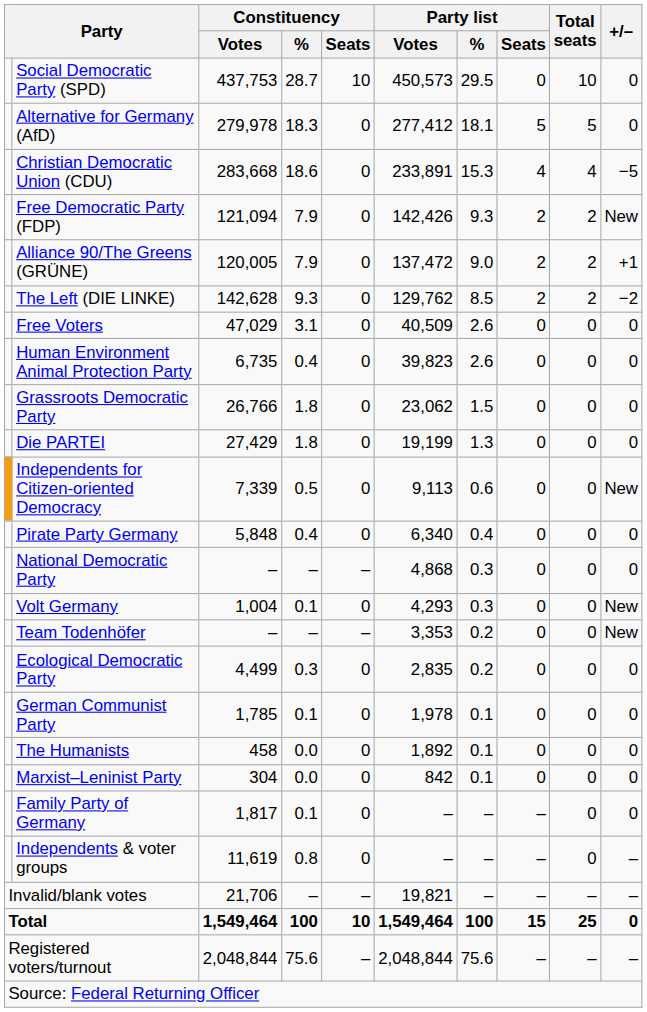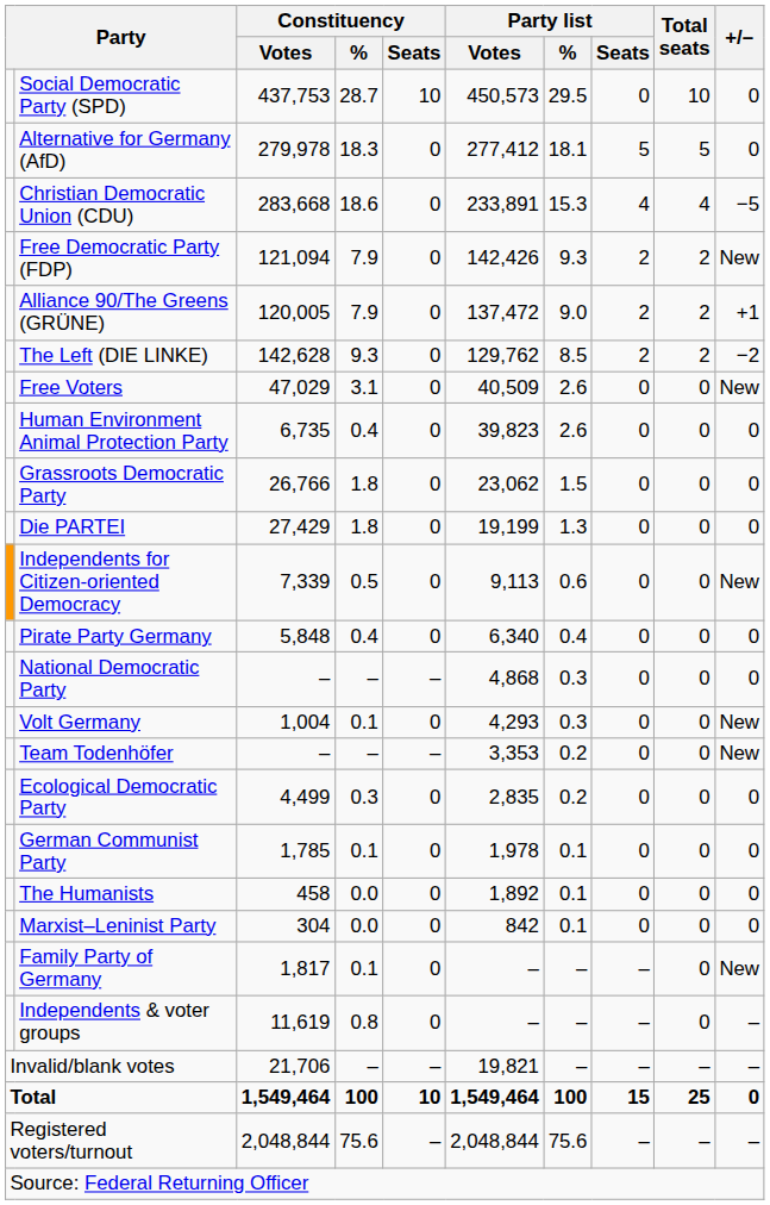Free Voters | +/–: 0 -> New
Family Party of Germany | +/–: 0 -> New
